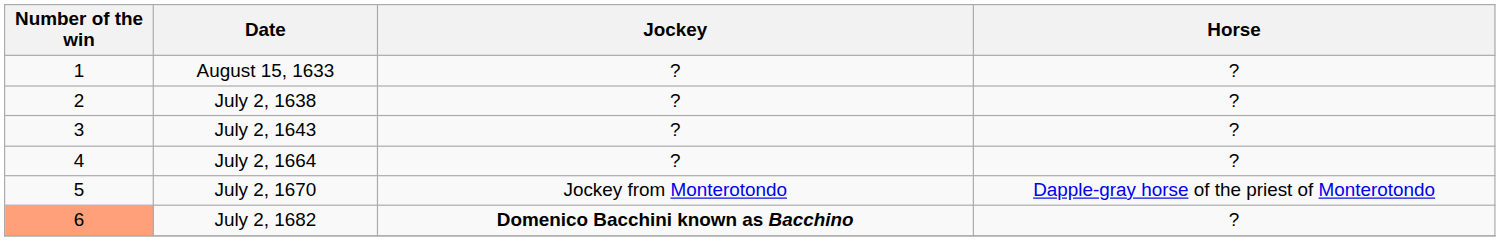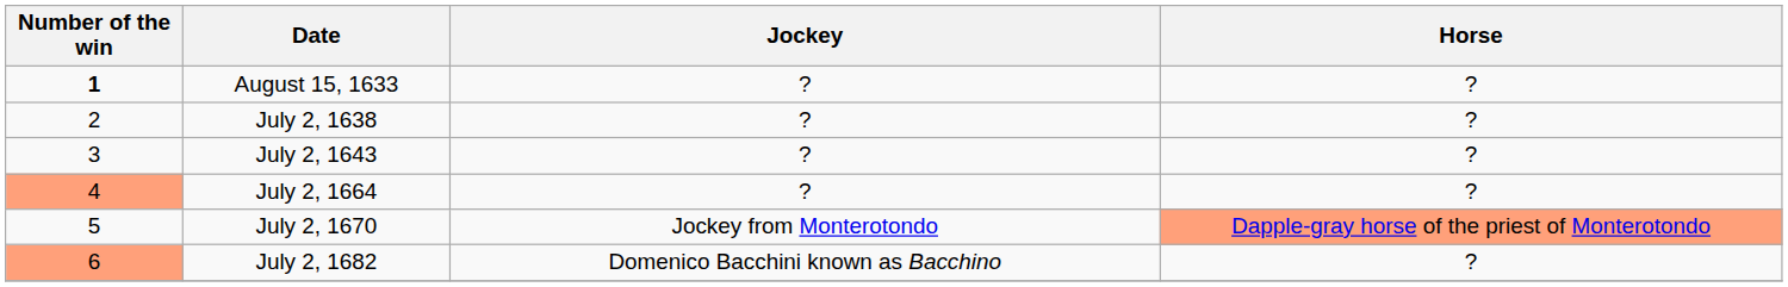August 15, 1633 | Number of the win: normal -> bold
July 2, 1664 | Number of the win: no background -> lightsalmon background
July 2, 1670 | Horse: no background -> lightsalmon background
July 2, 1682 | Jockey: bold -> normal
